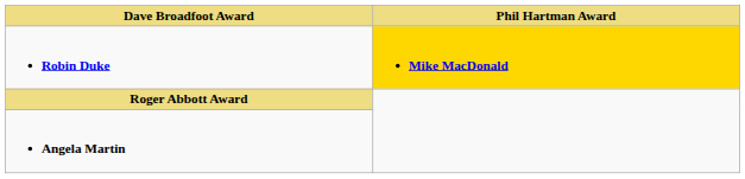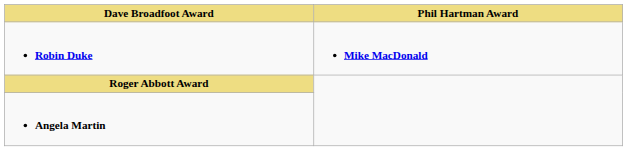Robin Duke | Phil Hartman Award: gold background -> no background
